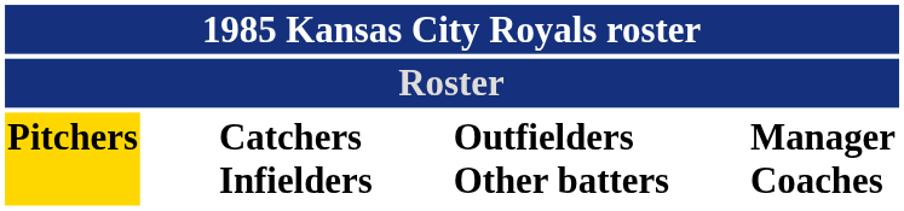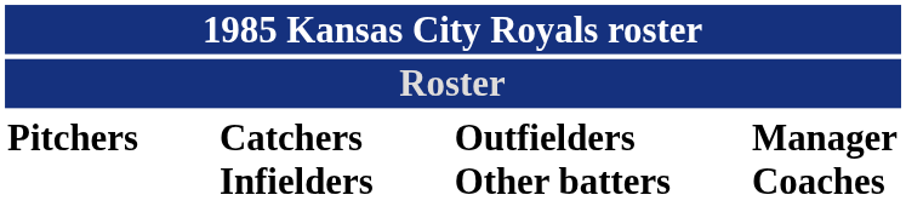Pitchers | column 1: gold background -> no background
